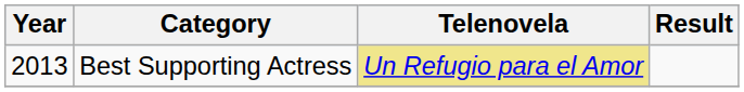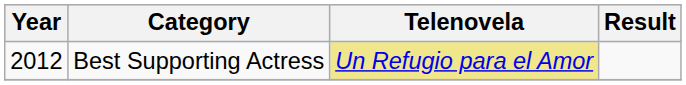Best Supporting Actress | Year: 2013 -> 2012
